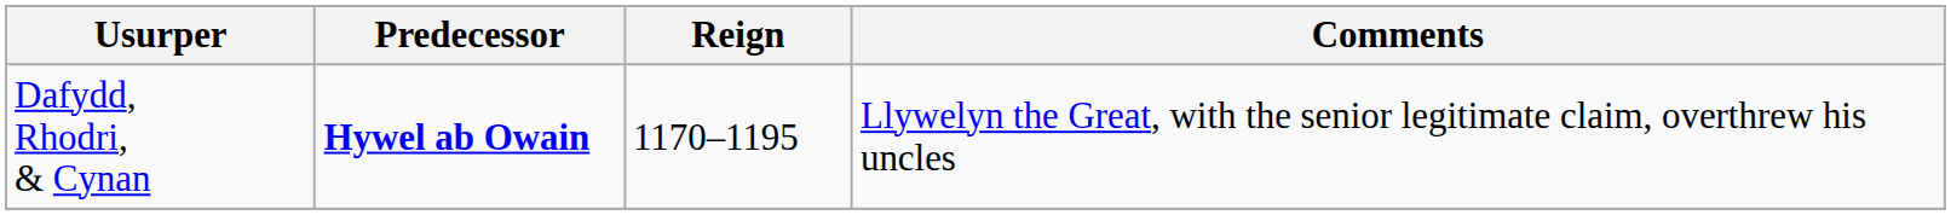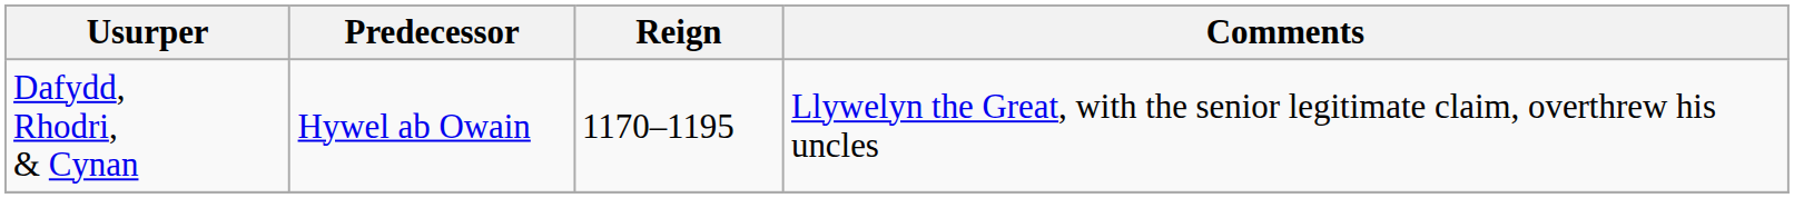Dafydd, Rhodri, & Cynan | Predecessor: bold -> normal
